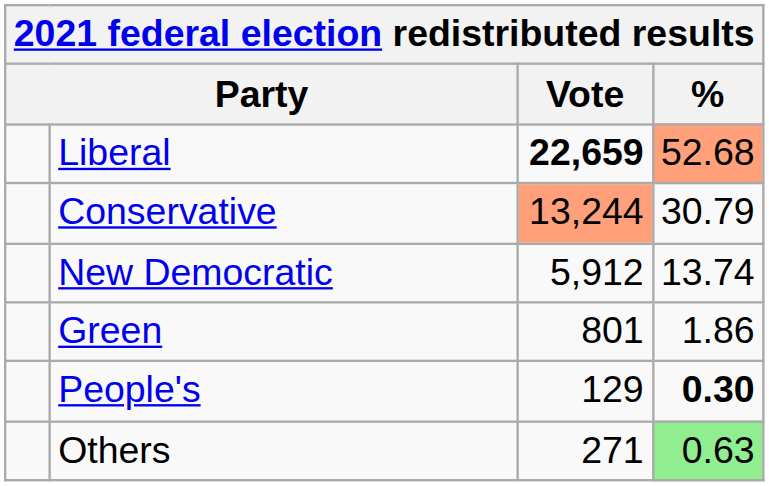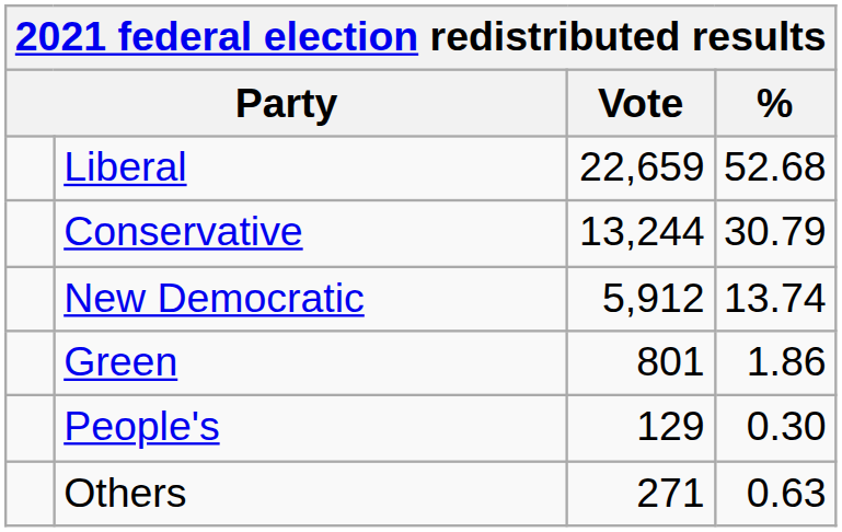Liberal | Vote: bold -> normal
Liberal | %: lightsalmon background -> no background
Conservative | Vote: lightsalmon background -> no background
People's | %: bold -> normal
Others | %: lightgreen background -> no background
